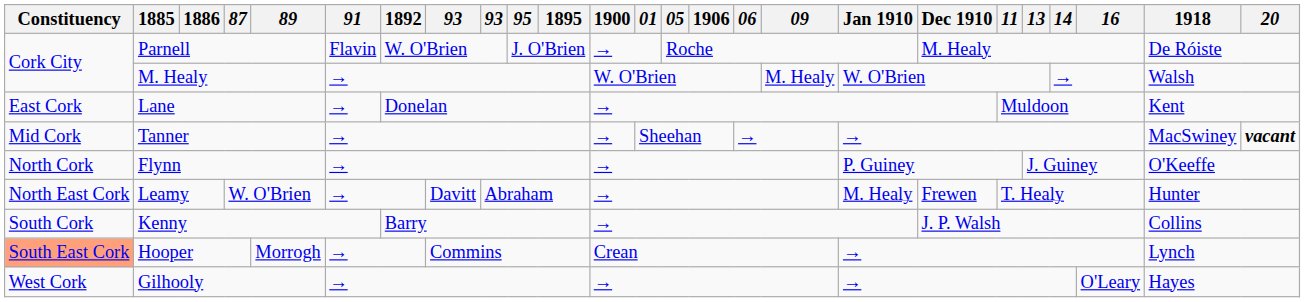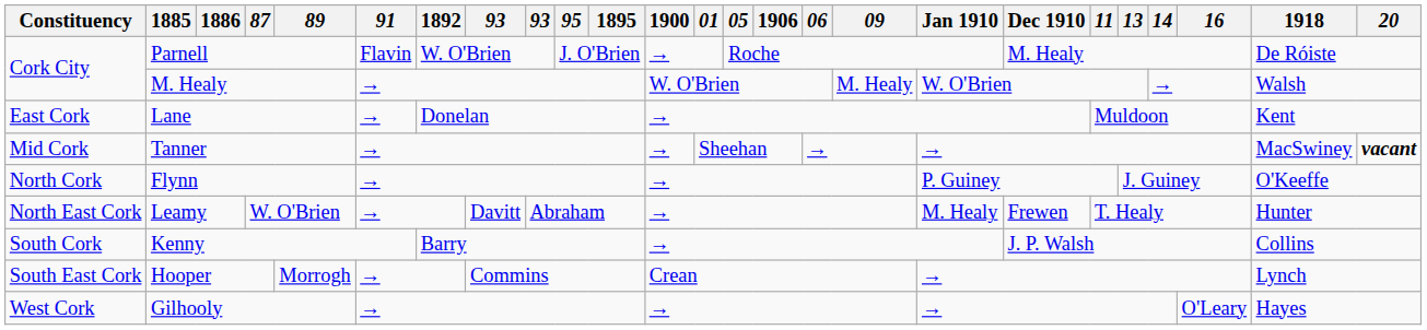Hooper | Constituency: lightsalmon background -> no background
